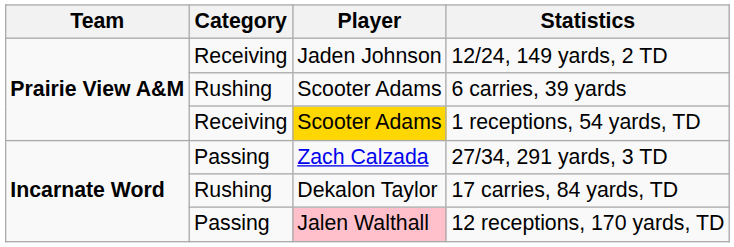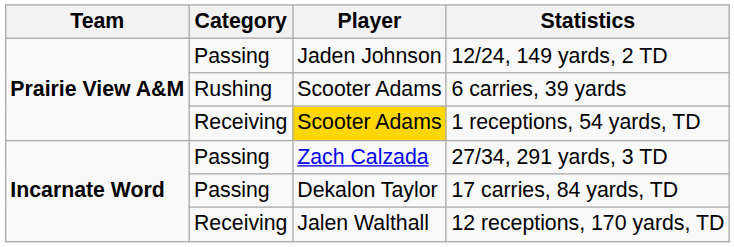12/24, 149 yards, 2 TD | Category: Receiving -> Passing
17 carries, 84 yards, TD | Category: Rushing -> Passing
12 receptions, 170 yards, TD | Category: Passing -> Receiving
12 receptions, 170 yards, TD | Player: pink background -> no background
